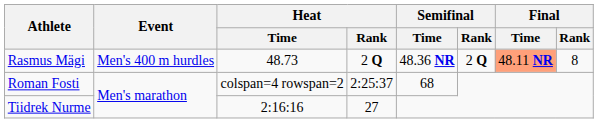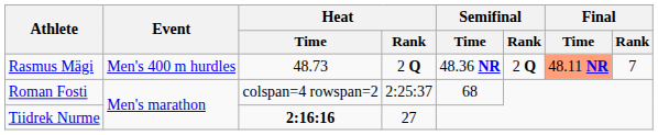Rasmus Mägi | Final / Rank: 8 -> 7
Tiidrek Nurme | Heat / Time: normal -> bold
